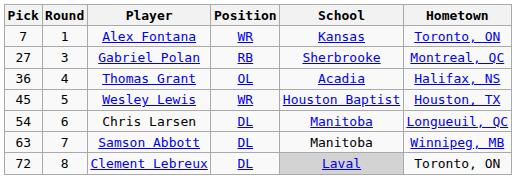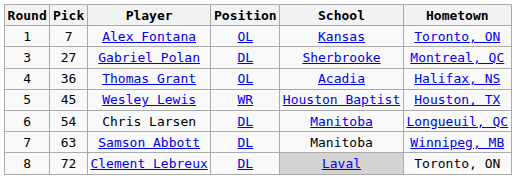columns swapped: Round <-> Pick
Alex Fontana | Position: WR -> OL
Gabriel Polan | Position: RB -> DL
